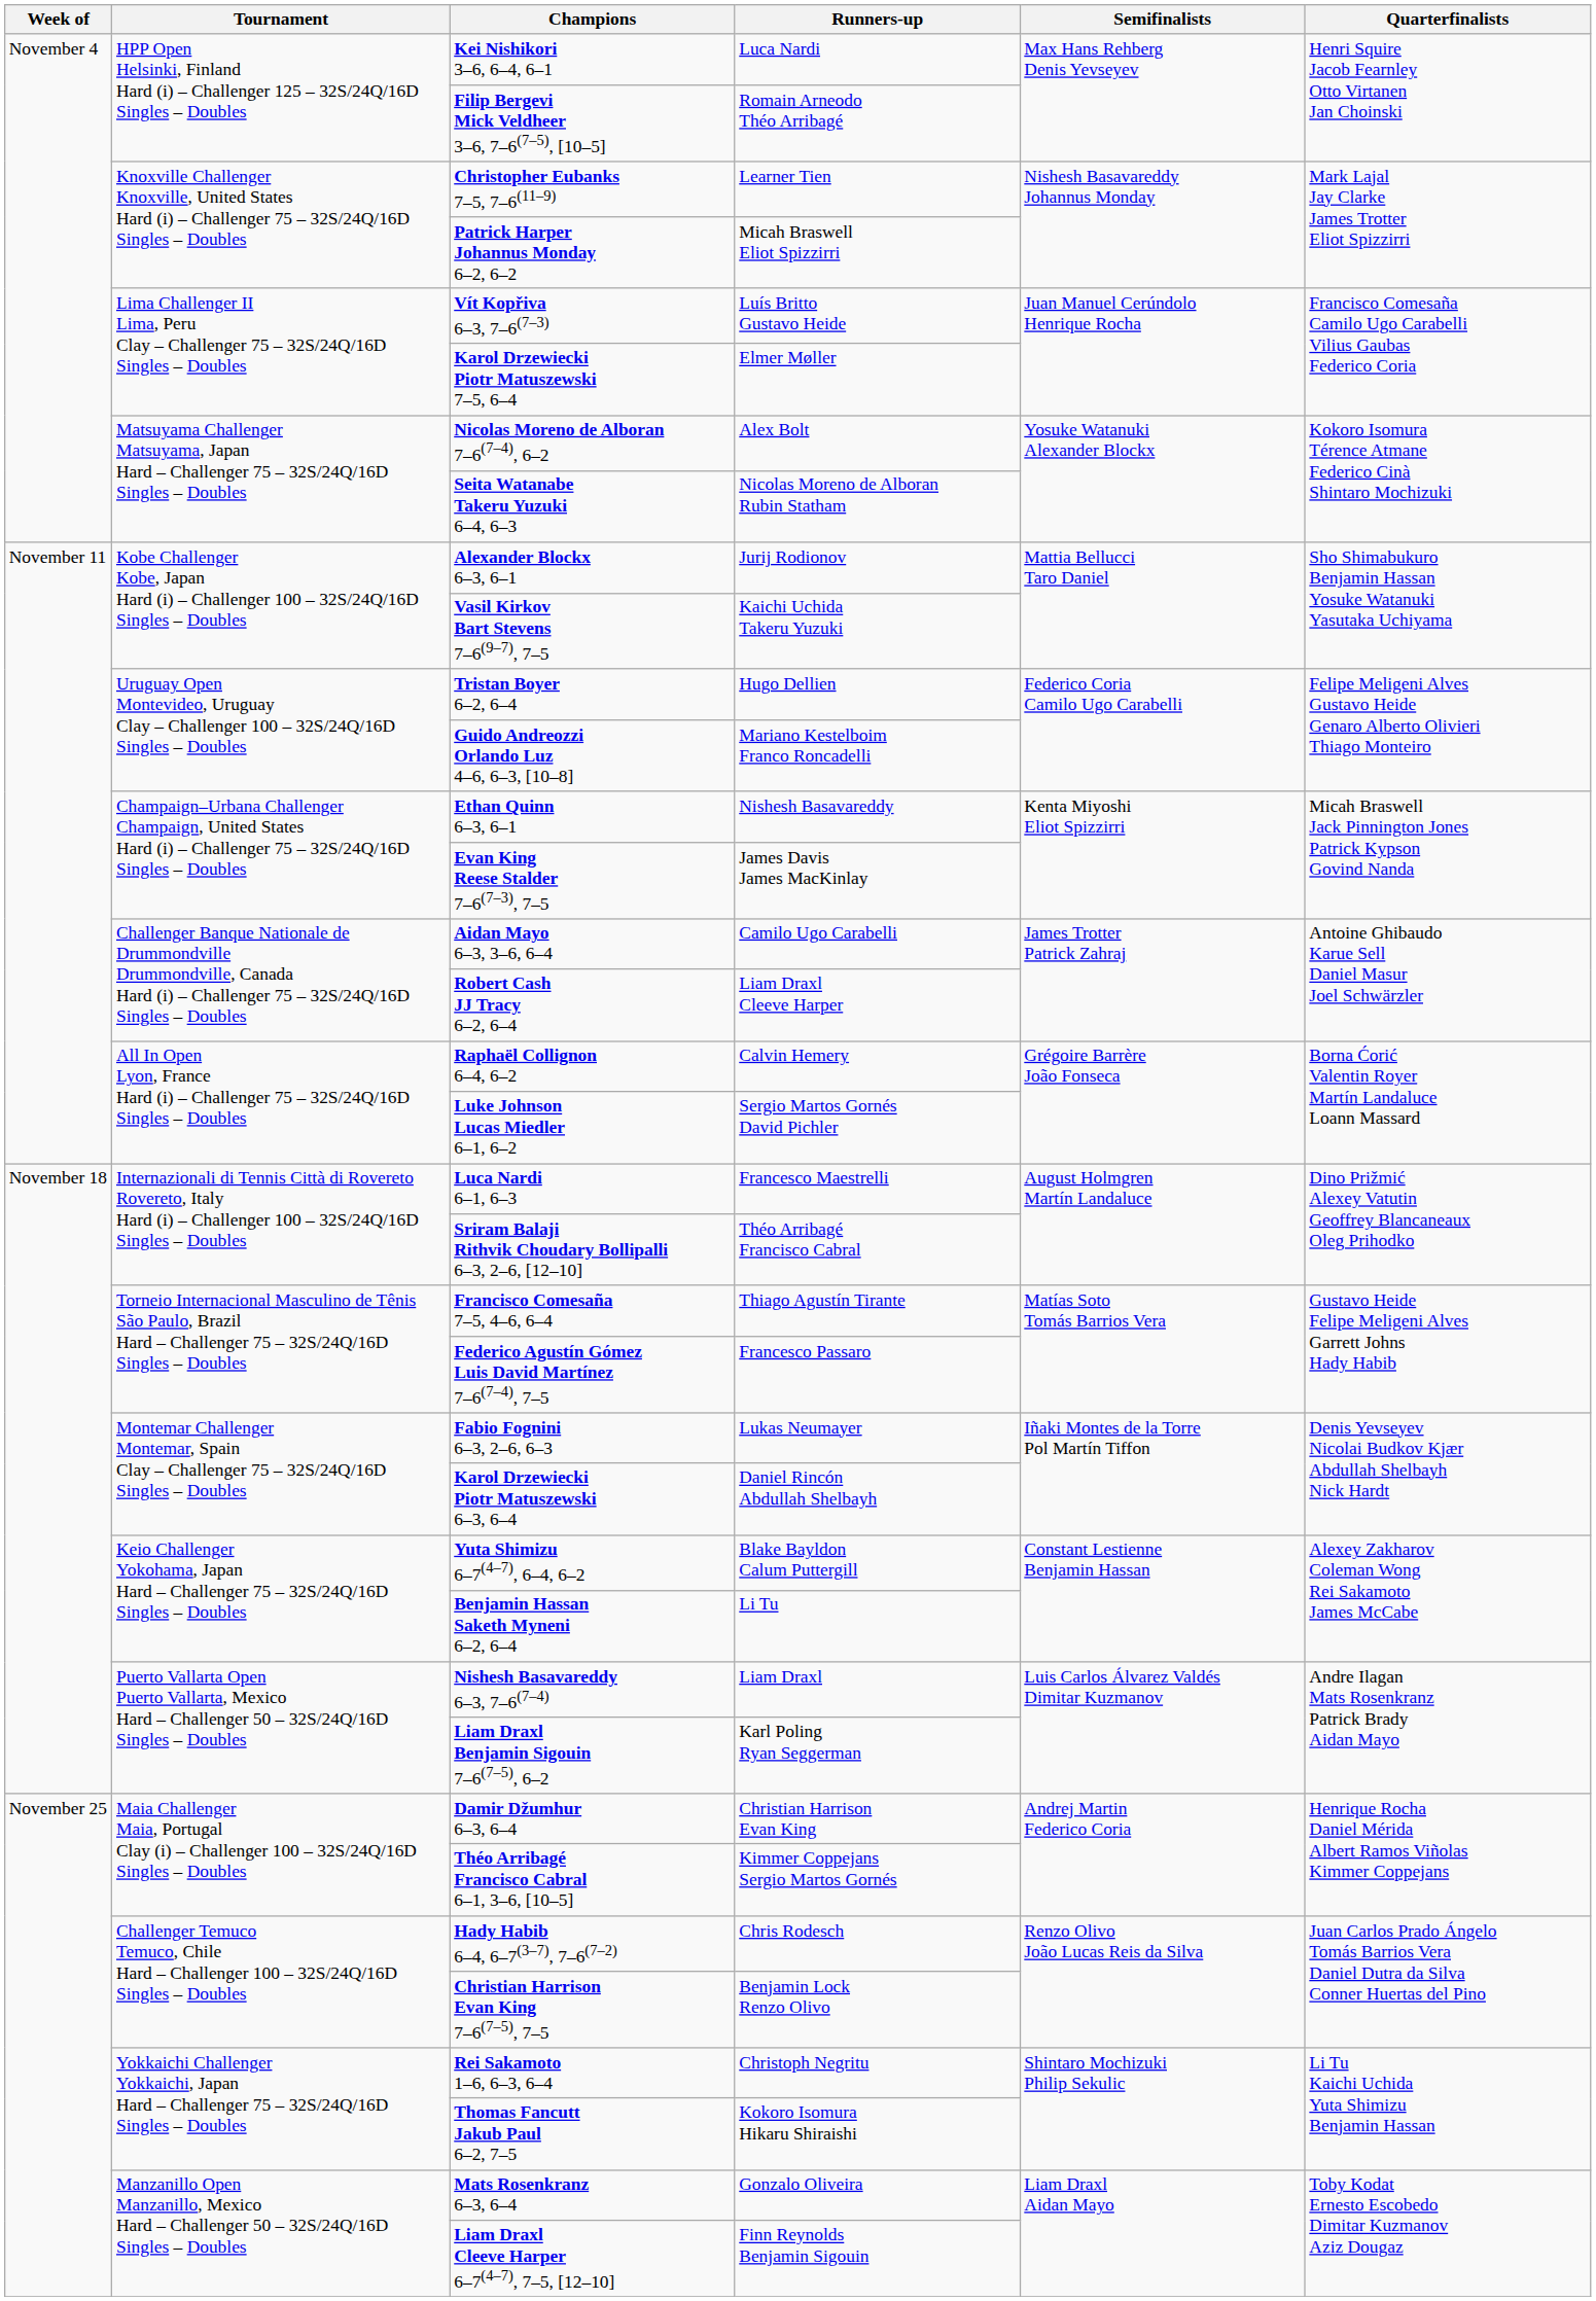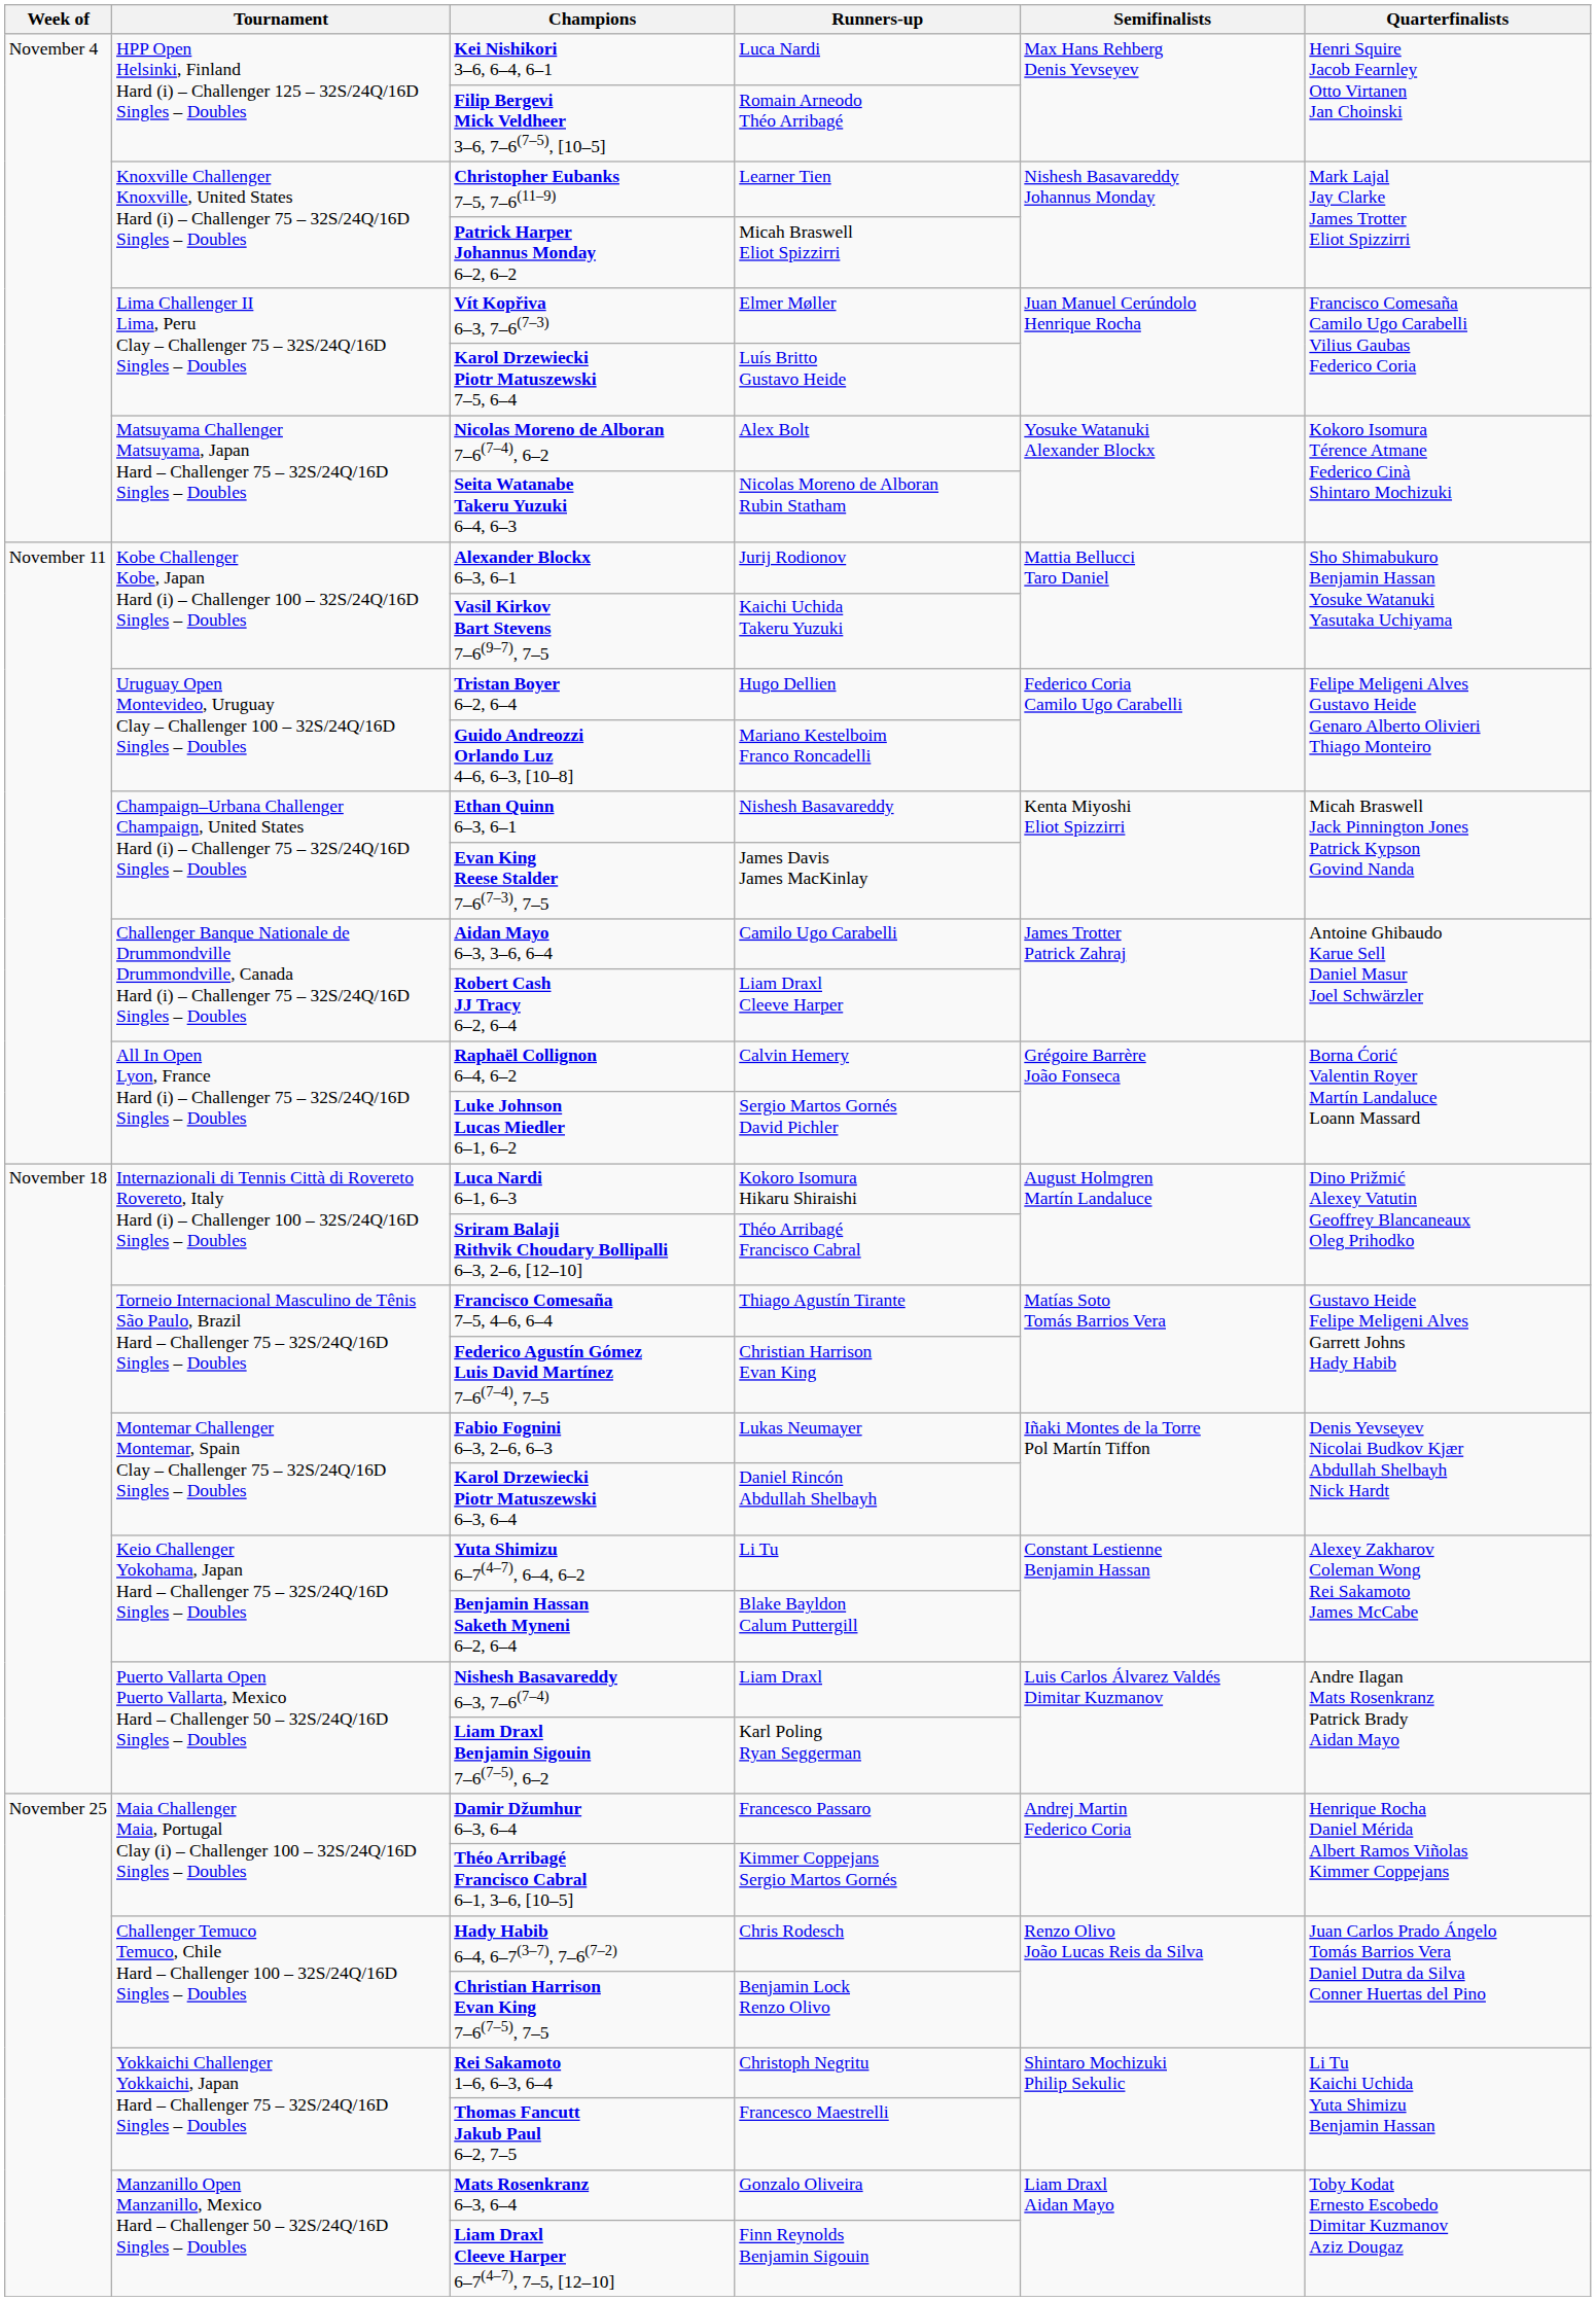Vít Kopřiva 6–3, 7–6(7–3) | Runners-up: Luís Britto Gustavo Heide -> Elmer Møller
Karol Drzewiecki Piotr Matuszewski 7–5, 6–4 | Runners-up: Elmer Møller -> Luís Britto Gustavo Heide
Luca Nardi 6–1, 6–3 | Runners-up: Francesco Maestrelli -> Kokoro Isomura Hikaru Shiraishi
Federico Agustín Gómez Luis David Martínez 7–6(7–4), 7–5 | Runners-up: Francesco Passaro -> Christian Harrison Evan King
Yuta Shimizu 6–7(4–7), 6–4, 6–2 | Runners-up: Blake Bayldon Calum Puttergill -> Li Tu
Benjamin Hassan Saketh Myneni 6–2, 6–4 | Runners-up: Li Tu -> Blake Bayldon Calum Puttergill
Damir Džumhur 6–3, 6–4 | Runners-up: Christian Harrison Evan King -> Francesco Passaro
Thomas Fancutt Jakub Paul 6–2, 7–5 | Runners-up: Kokoro Isomura Hikaru Shiraishi -> Francesco Maestrelli
